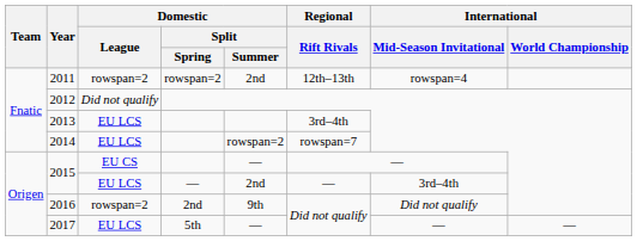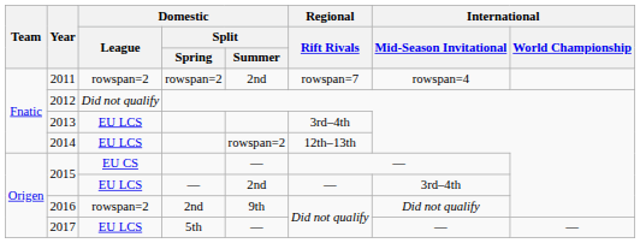2011 | Regional / Rift Rivals: 12th–13th -> rowspan=7
2014 | Regional / Rift Rivals: rowspan=7 -> 12th–13th
